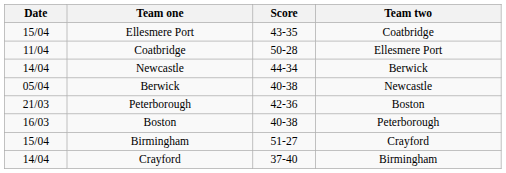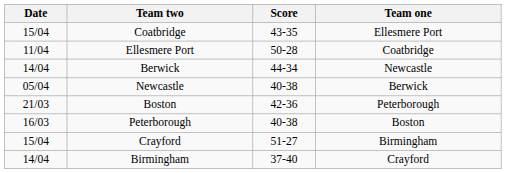columns swapped: Team one <-> Team two
